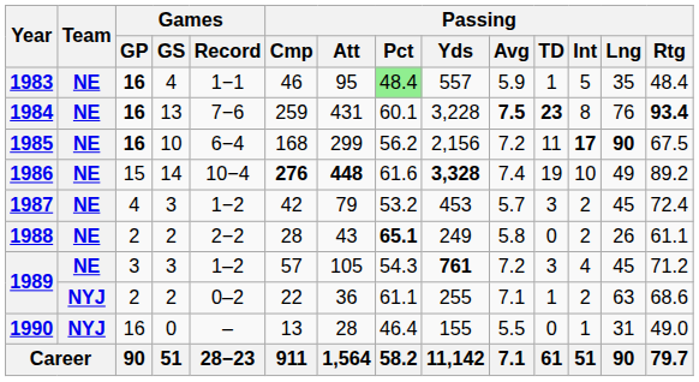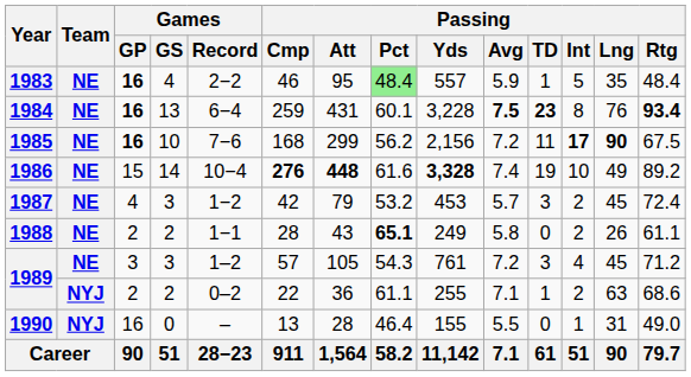1983 | Games / Record: 1−1 -> 2−2
1984 | Games / Record: 7−6 -> 6−4
1985 | Games / Record: 6−4 -> 7−6
1988 | Games / Record: 2−2 -> 1−1
1989 / 3 | Passing / Yds: bold -> normal
